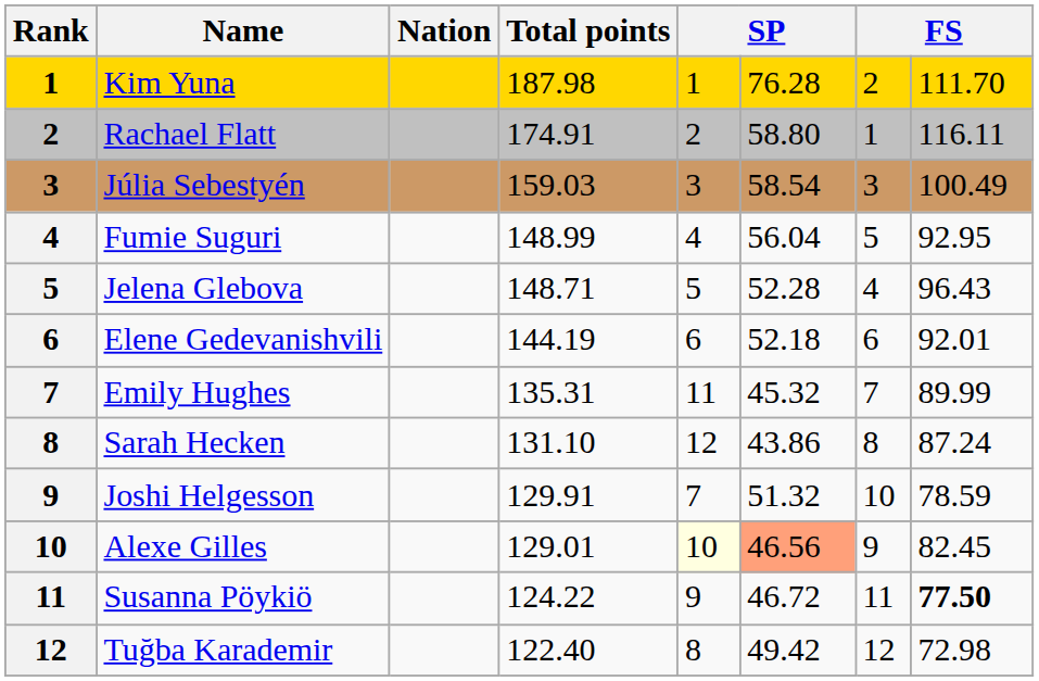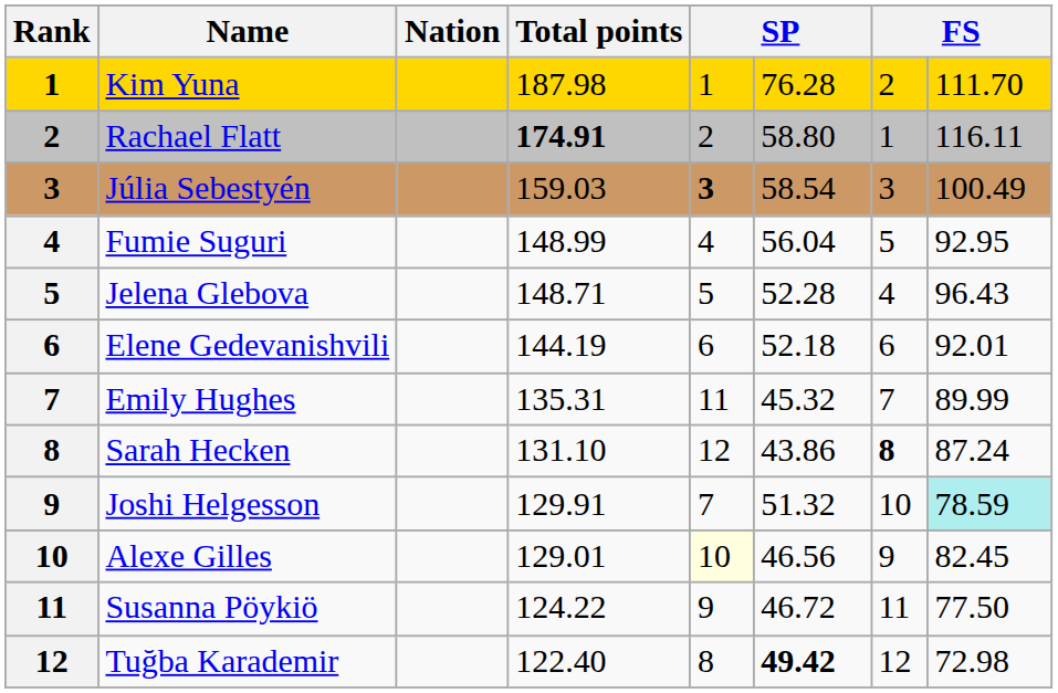Rachael Flatt | Total points: normal -> bold
Júlia Sebestyén | column 5: normal -> bold
Sarah Hecken | column 7: normal -> bold
Joshi Helgesson | column 8: no background -> paleturquoise background
Alexe Gilles | column 6: lightsalmon background -> no background
Susanna Pöykiö | column 8: bold -> normal
Tuğba Karademir | column 6: normal -> bold
